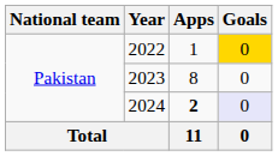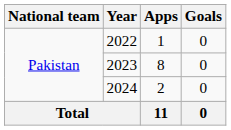2022 | Goals: gold background -> no background
2024 | Apps: bold -> normal
2024 | Goals: lavender background -> no background
